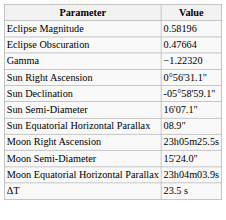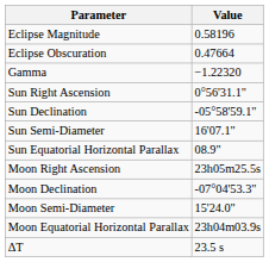+ row: Moon Declination | -07°04'53.3"
